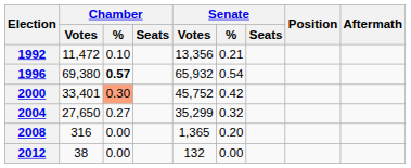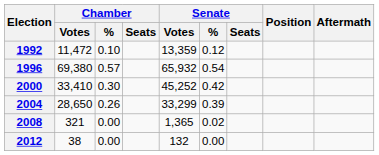1992 | Senate / Votes: 13,356 -> 13,359
1992 | Senate / %: 0.21 -> 0.12
1996 | Chamber / %: bold -> normal
2000 | Chamber / Votes: 33,401 -> 33,410
2000 | Chamber / %: lightsalmon background -> no background
2000 | Senate / Votes: 45,752 -> 45,252
2004 | Chamber / Votes: 27,650 -> 28,650
2004 | Chamber / %: 0.27 -> 0.26
2004 | Senate / Votes: 35,299 -> 33,299
2004 | Senate / %: 0.32 -> 0.39
2008 | Chamber / Votes: 316 -> 321
2008 | Senate / %: 0.20 -> 0.02
